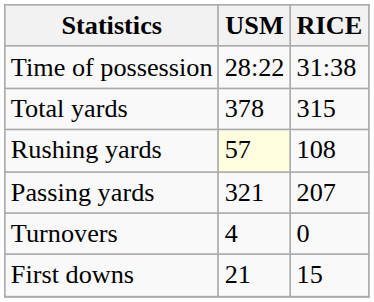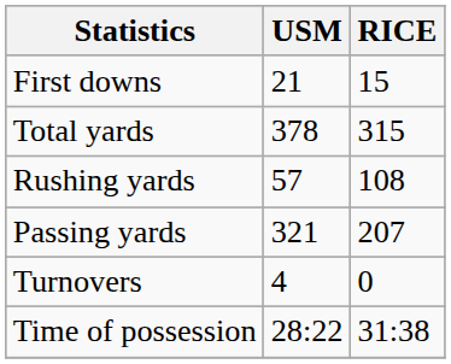rows swapped: First downs <-> Time of possession
Rushing yards | USM: lightyellow background -> no background
